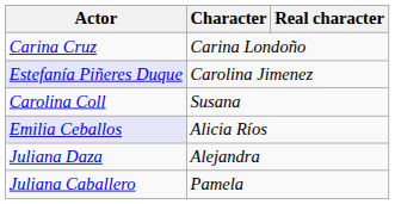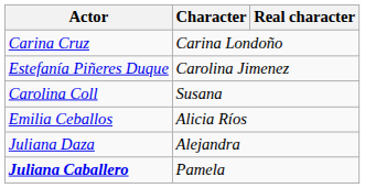Estefanía Piñeres Duque | Actor: lavender background -> no background
Emilia Ceballos | Actor: lavender background -> no background
Juliana Caballero | Actor: normal -> bold
